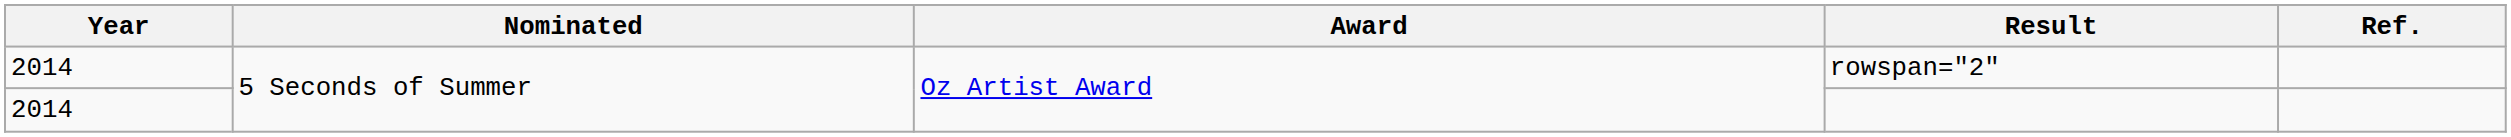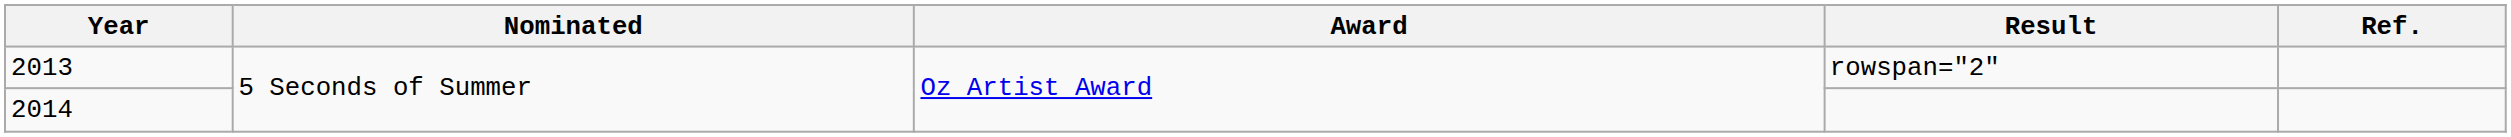rowspan="2" | Year: 2014 -> 2013
